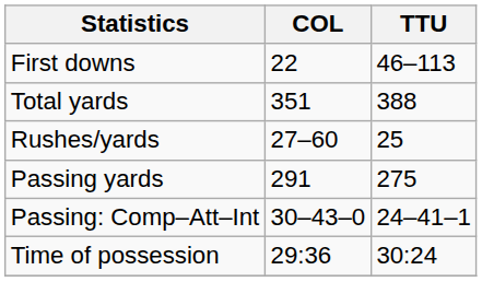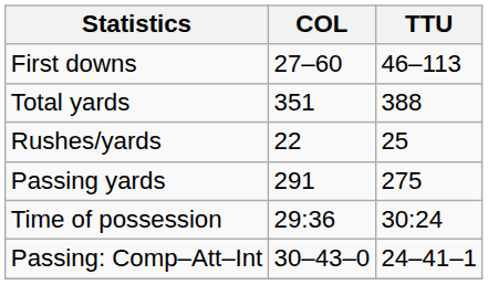First downs | COL: 22 -> 27–60
Rushes/yards | COL: 27–60 -> 22
rows swapped: Passing: Comp–Att–Int <-> Time of possession
